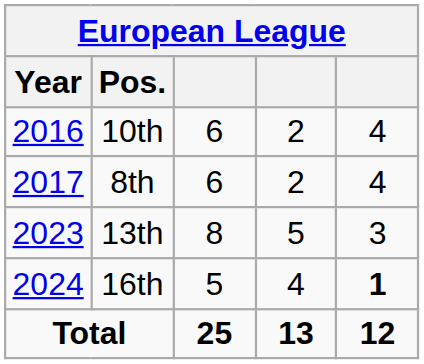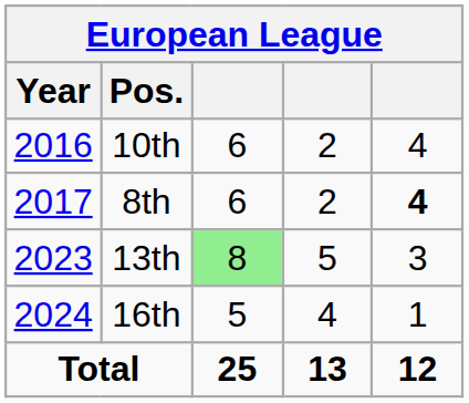8th | column 5: normal -> bold
13th | column 3: no background -> lightgreen background
16th | column 5: bold -> normal
